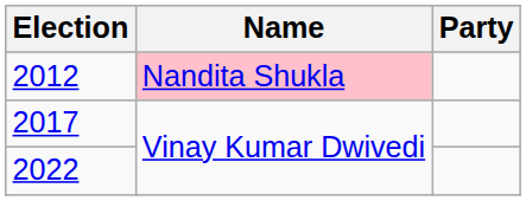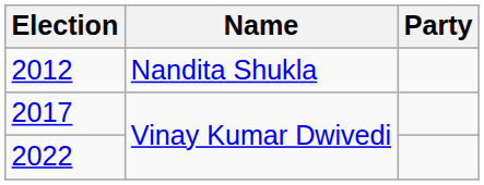2012 | Name: pink background -> no background
